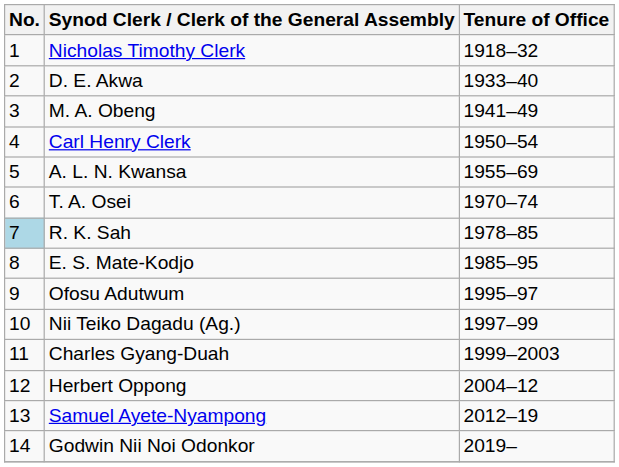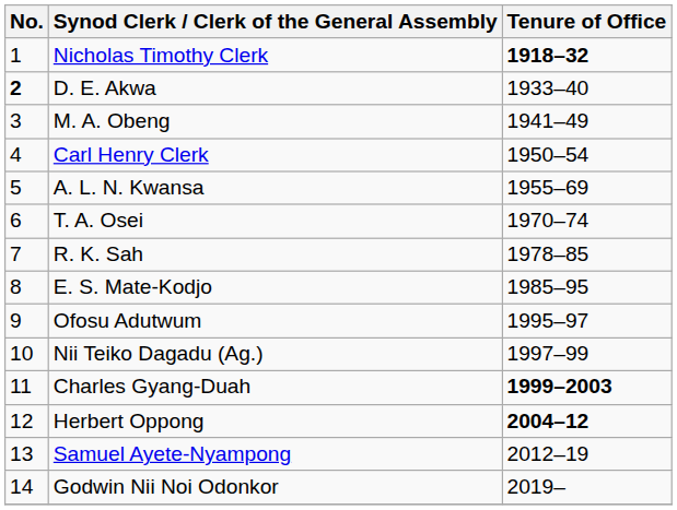Nicholas Timothy Clerk | Tenure of Office: normal -> bold
D. E. Akwa | No.: normal -> bold
R. K. Sah | No.: lightblue background -> no background
Charles Gyang-Duah | Tenure of Office: normal -> bold
Herbert Oppong | Tenure of Office: normal -> bold
